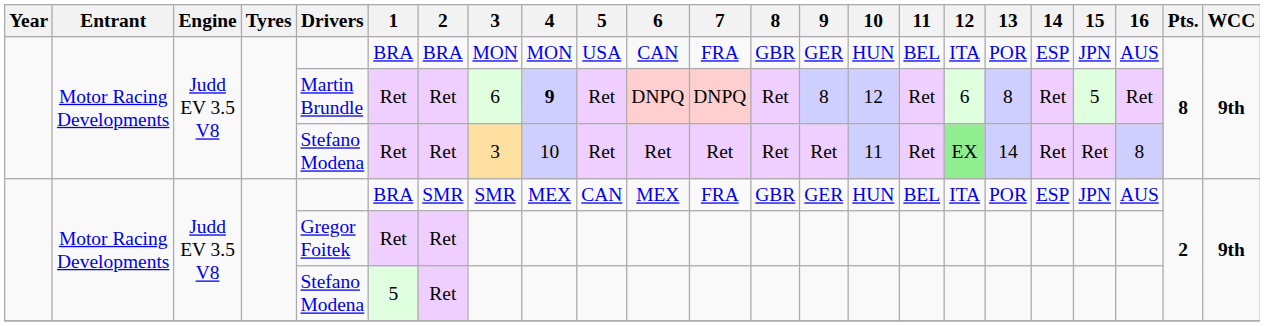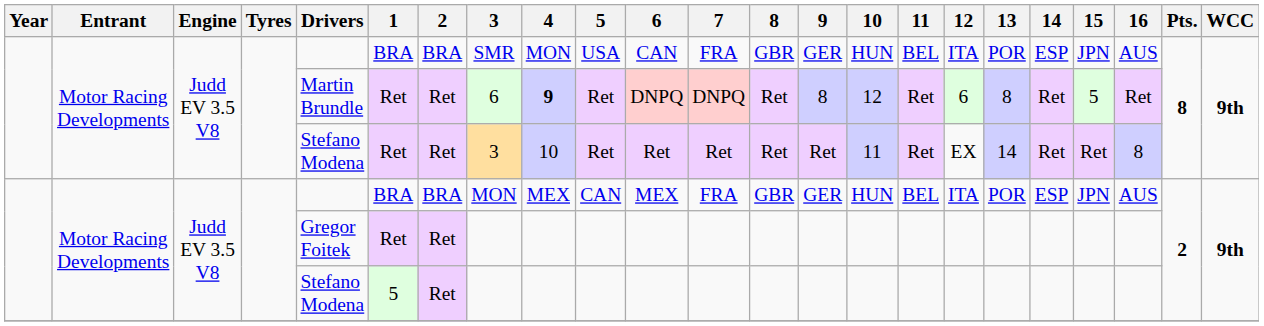row 2 | 3: MON -> SMR
row 4 | 12: lightgreen background -> no background
row 5 | 2: SMR -> BRA
row 5 | 3: SMR -> MON
